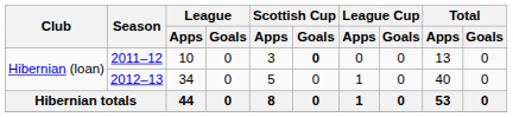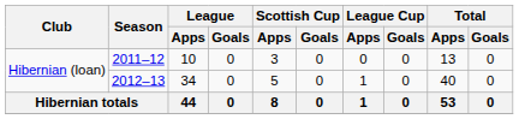2011–12 | Scottish Cup / Goals: bold -> normal
